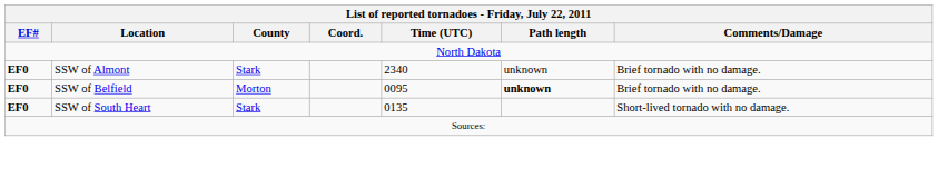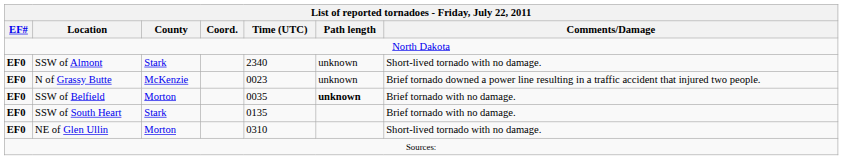SSW of Almont | Comments/Damage: Brief tornado with no damage. -> Short-lived tornado with no damage.
+ row: EF0 | N of Grassy Butte | McKenzie | 0023 | unknown | Brief tornado downed a power line resulting in a traffic accident that injured two people.
SSW of Belfield | Time (UTC): 0095 -> 0035
SSW of South Heart | Comments/Damage: Short-lived tornado with no damage. -> Brief tornado with no damage.
+ row: EF0 | NE of Glen Ullin | Morton | 0310 | Short-lived tornado with no damage.
